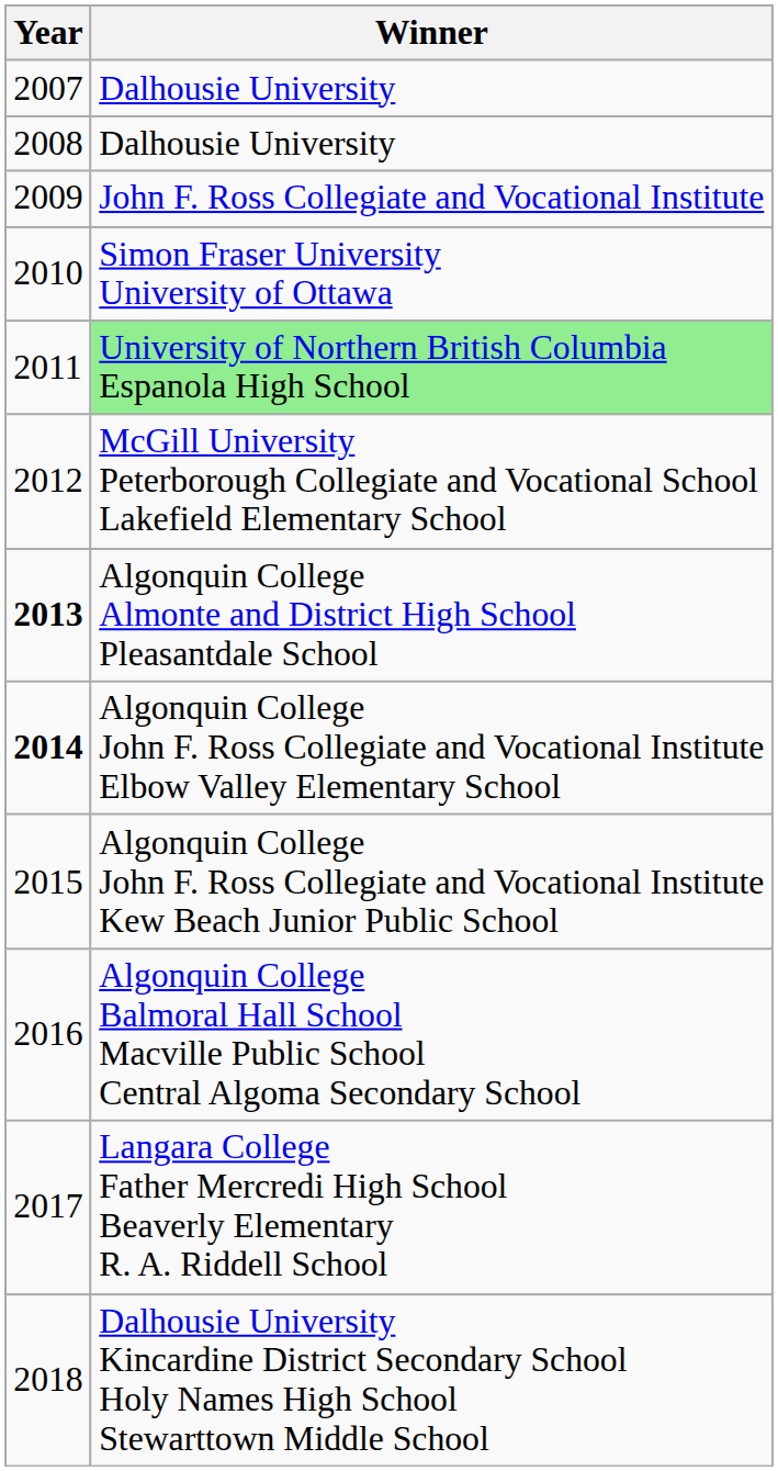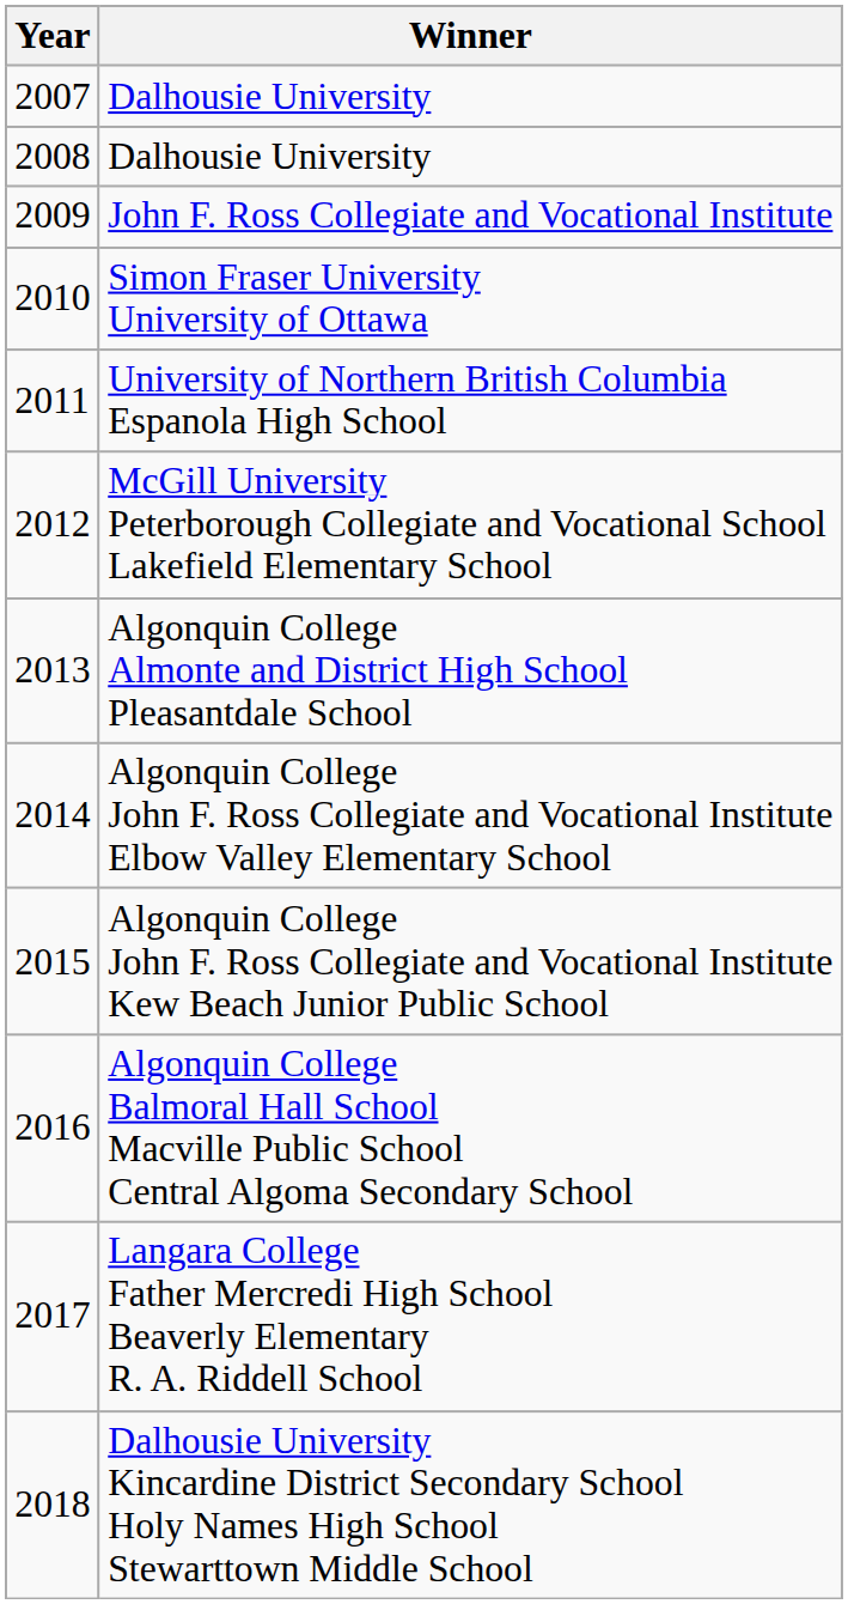row 6 | Winner: lightgreen background -> no background
row 8 | Year: bold -> normal
row 9 | Year: bold -> normal
